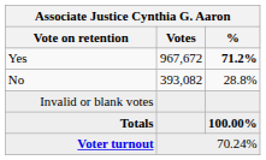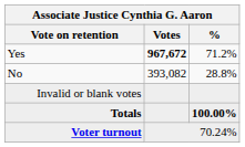Yes | Votes: normal -> bold
Yes | %: bold -> normal
